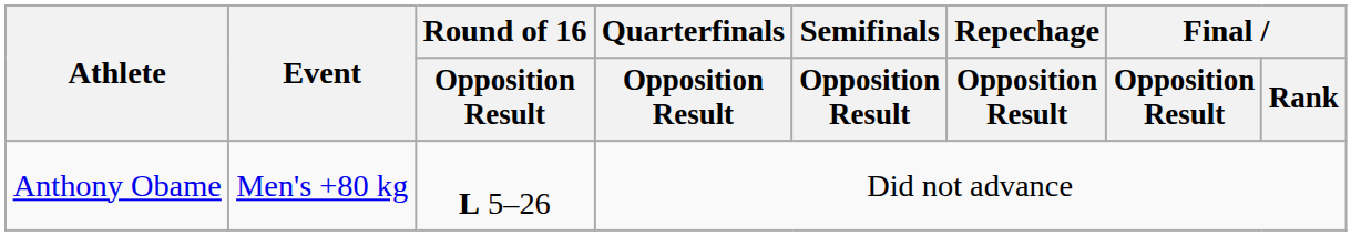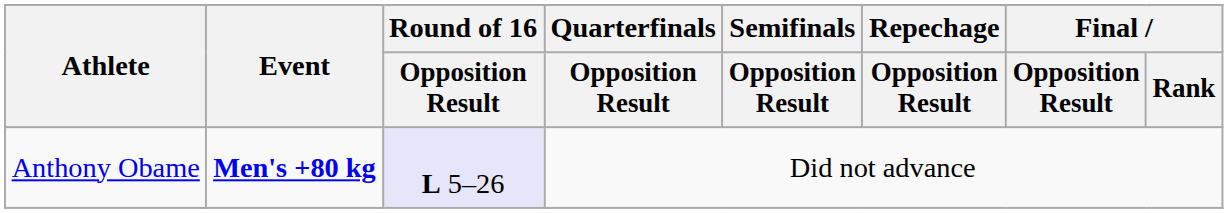Anthony Obame | Event: normal -> bold
Anthony Obame | Round of 16 / Opposition Result: no background -> lavender background
